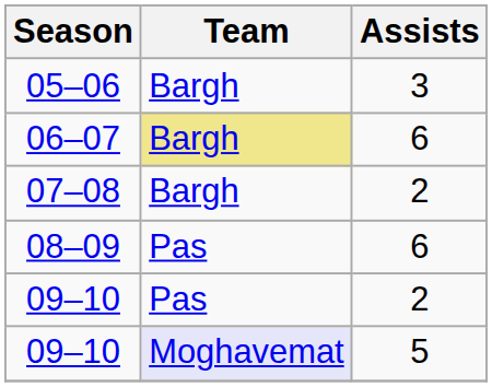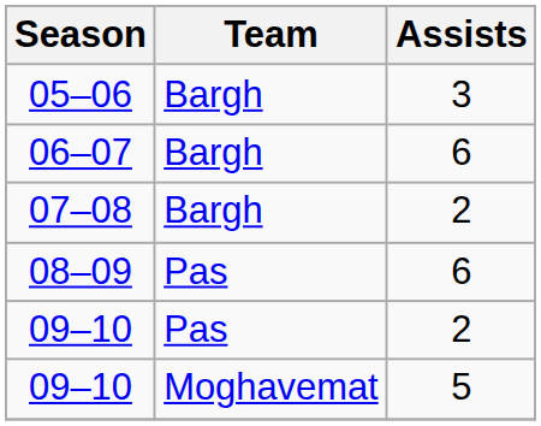06–07 | Team: khaki background -> no background
09–10 / 5 | Team: lavender background -> no background
